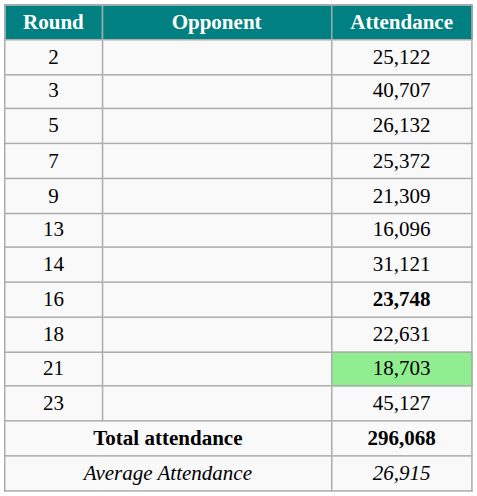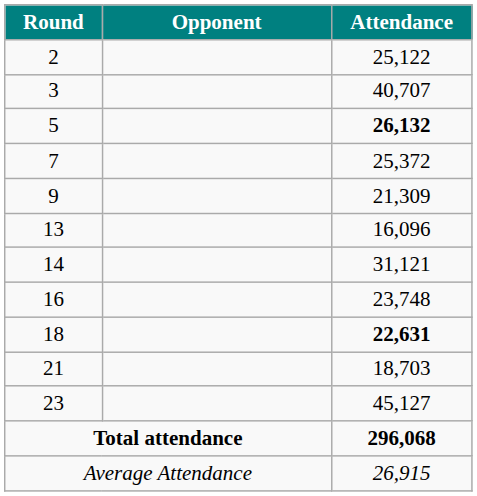5 | Attendance: normal -> bold
16 | Attendance: bold -> normal
18 | Attendance: normal -> bold
21 | Attendance: lightgreen background -> no background
